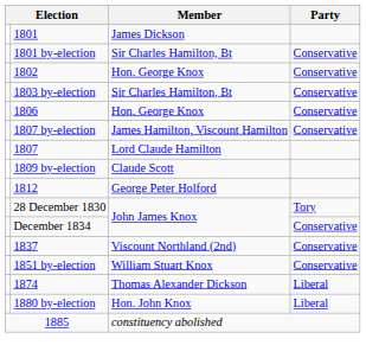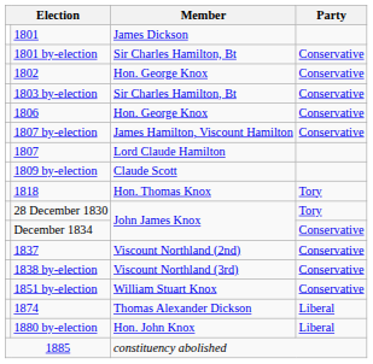- row: 1812 | George Peter Holford
+ row: 1818 | Hon. Thomas Knox | Tory
+ row: 1838 by-election | Viscount Northland (3rd) | Conservative
